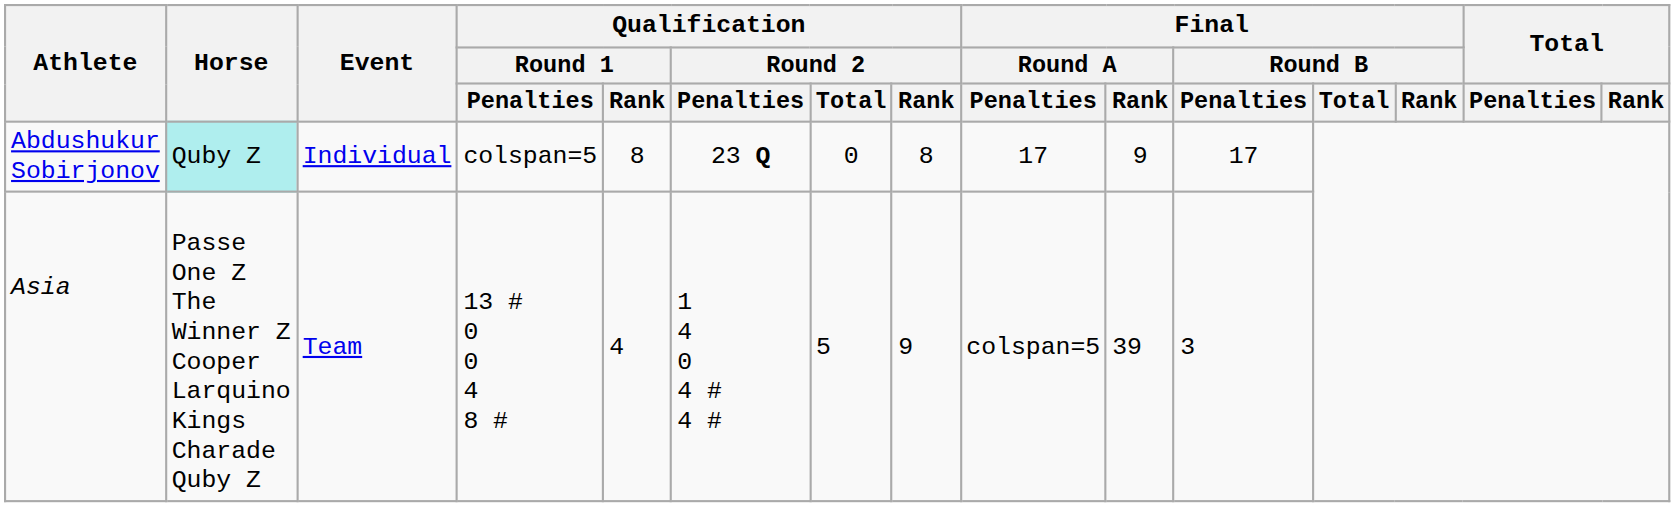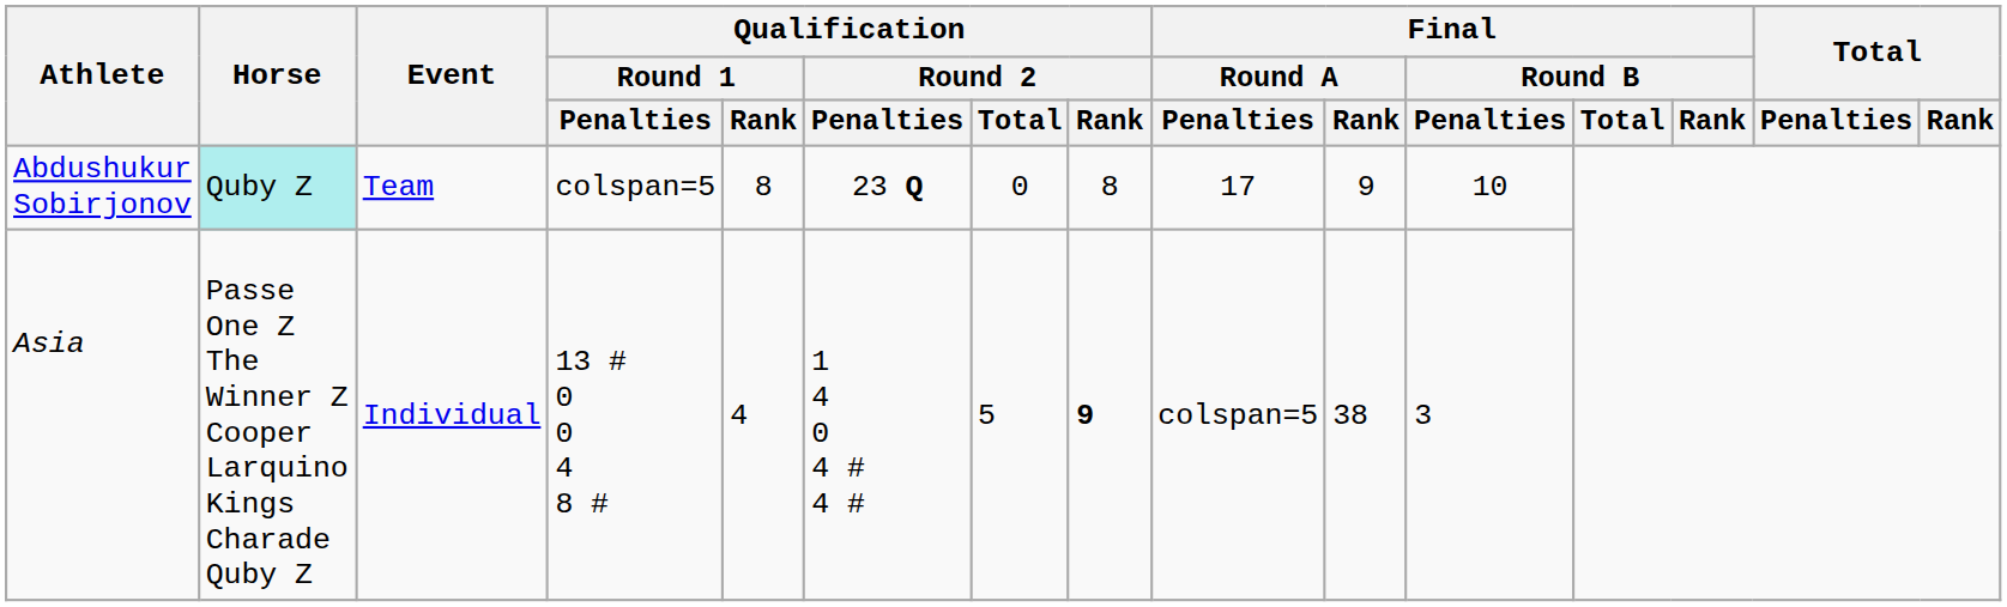Abdushukur Sobirjonov | Event: Individual -> Team
Abdushukur Sobirjonov | Final / Round B / Penalties: 17 -> 10
Asia | Event: Team -> Individual
Asia | Qualification / Round 2 / Rank: normal -> bold
Asia | Final / Round A / Rank: 39 -> 38
